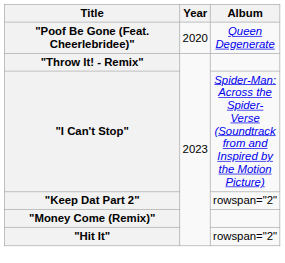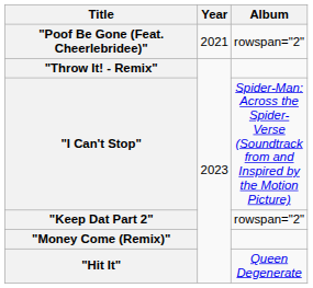"Poof Be Gone (Feat. Cheerlebridee)" | Year: 2020 -> 2021
"Poof Be Gone (Feat. Cheerlebridee)" | Album: Queen Degenerate -> rowspan="2"
"Hit It" | Album: rowspan="2" -> Queen Degenerate
